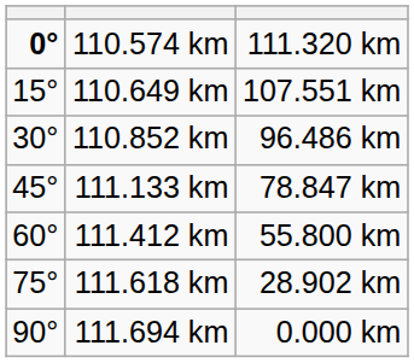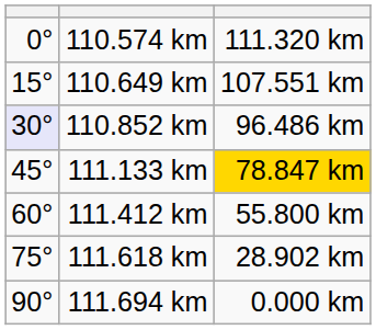110.574 km | column 1: bold -> normal
110.852 km | column 1: no background -> lavender background
111.133 km | column 3: no background -> gold background
